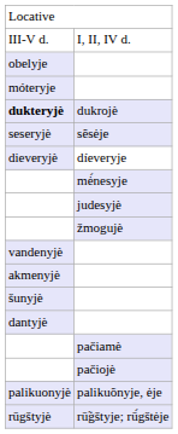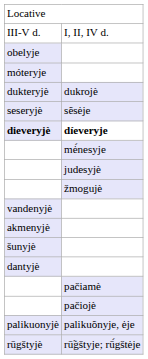dukteryjè | column 1: bold -> normal
dieveryjè | column 1: normal -> bold
dieveryjè | column 2: normal -> bold
